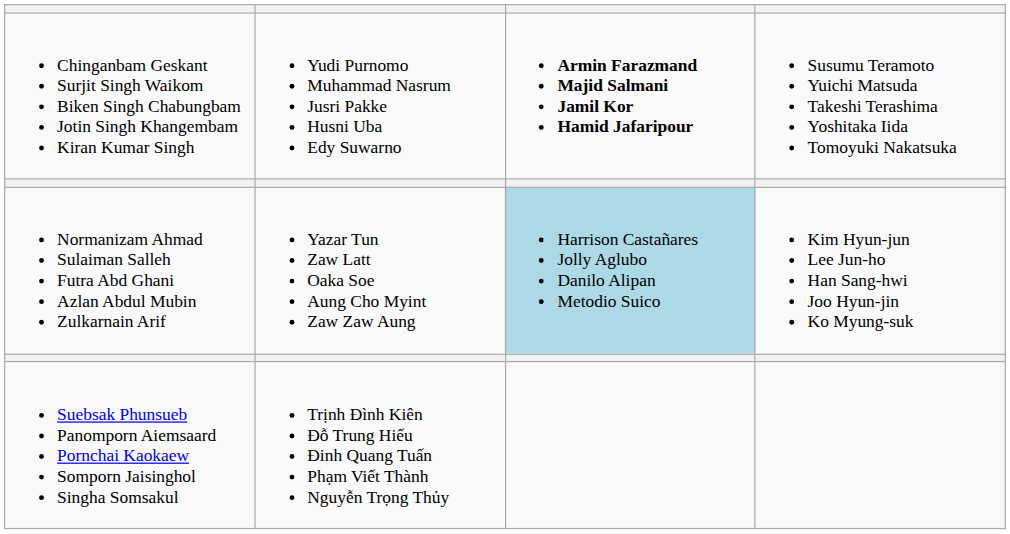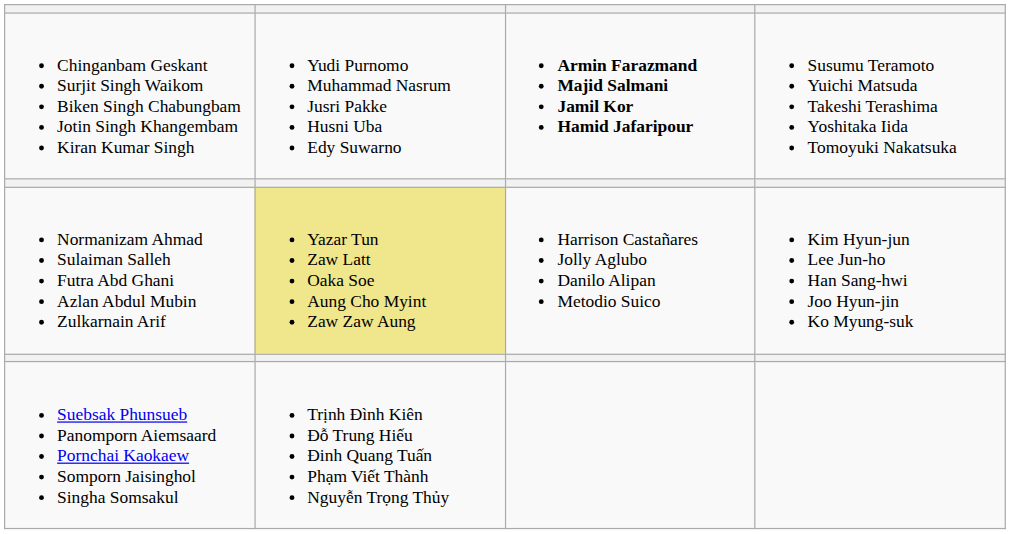row 4 | column 2: no background -> khaki background
row 4 | column 3: lightblue background -> no background
